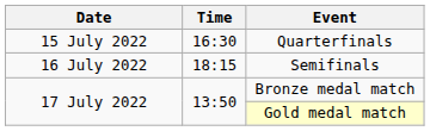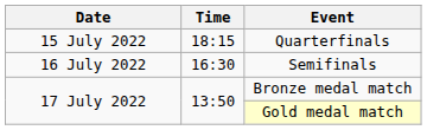Quarterfinals | Time: 16:30 -> 18:15
Semifinals | Time: 18:15 -> 16:30
